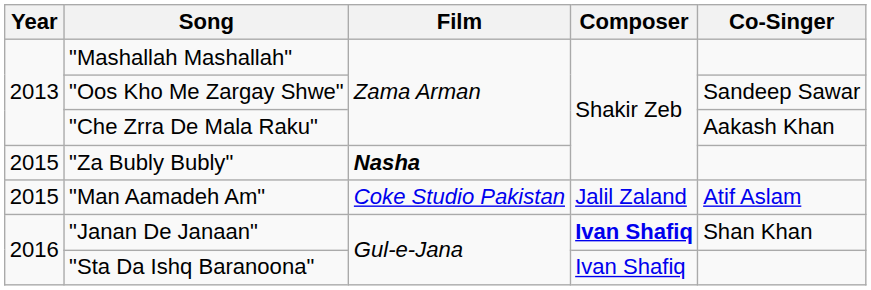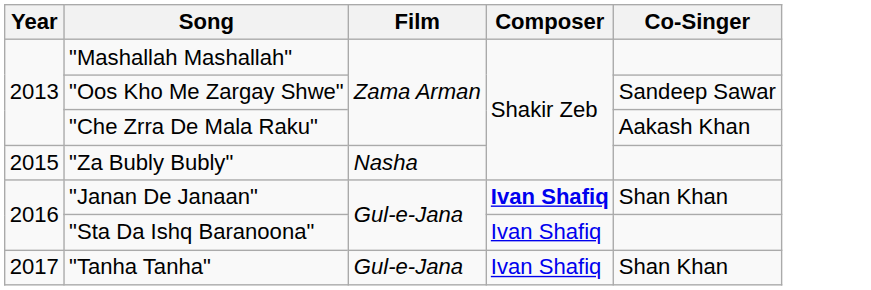"Za Bubly Bubly" | Film: bold -> normal
- row: 2015 | "Man Aamadeh Am" | Coke Studio Pakistan | Jalil Zaland | Atif Aslam
+ row: 2017 | "Tanha Tanha" | Gul-e-Jana | Ivan Shafiq | Shan Khan
